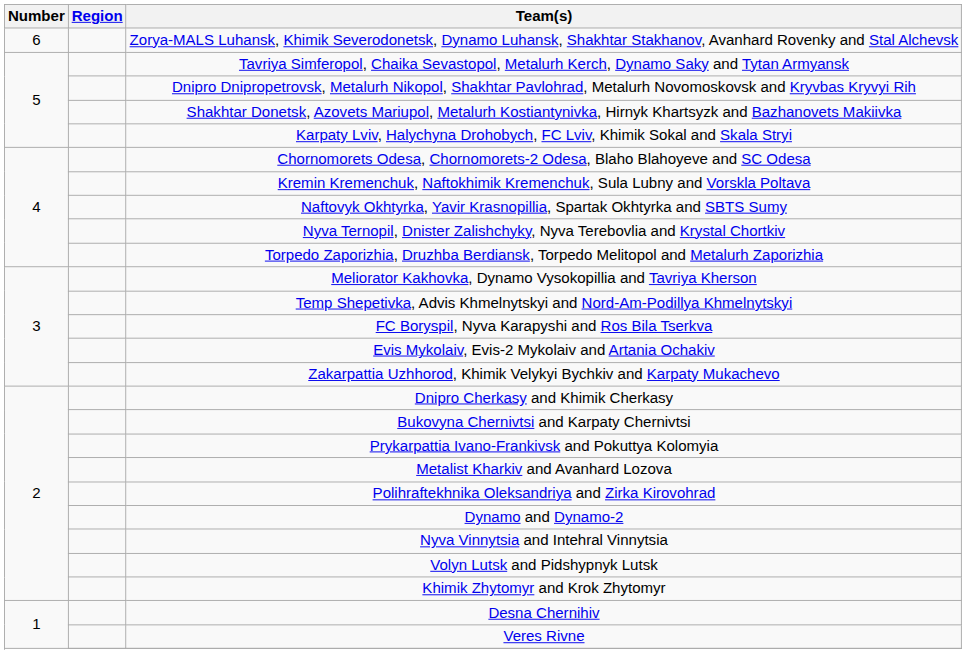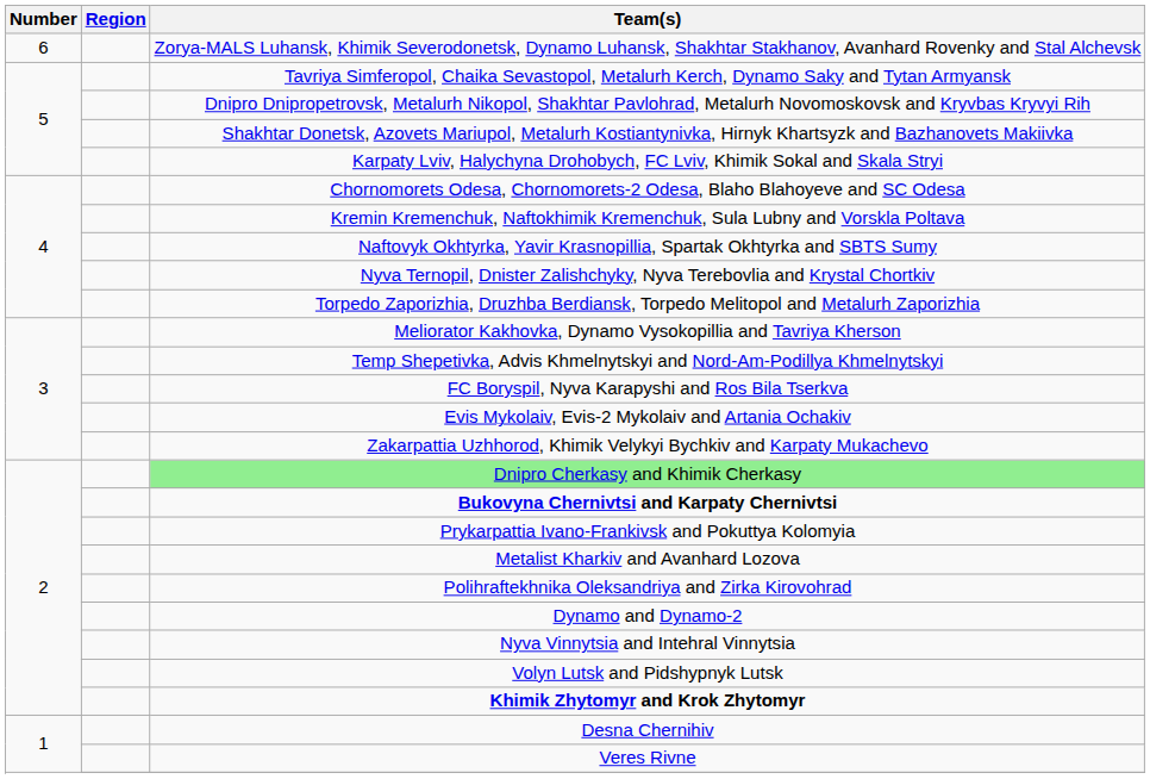Dnipro Cherkasy and Khimik Cherkasy | Team(s): no background -> lightgreen background
Bukovyna Chernivtsi and Karpaty Chernivtsi | Team(s): normal -> bold
Khimik Zhytomyr and Krok Zhytomyr | Team(s): normal -> bold
